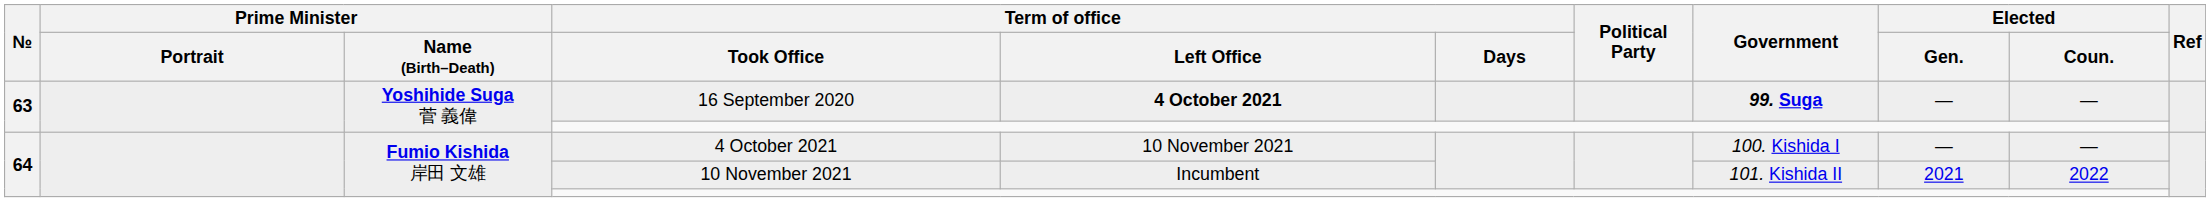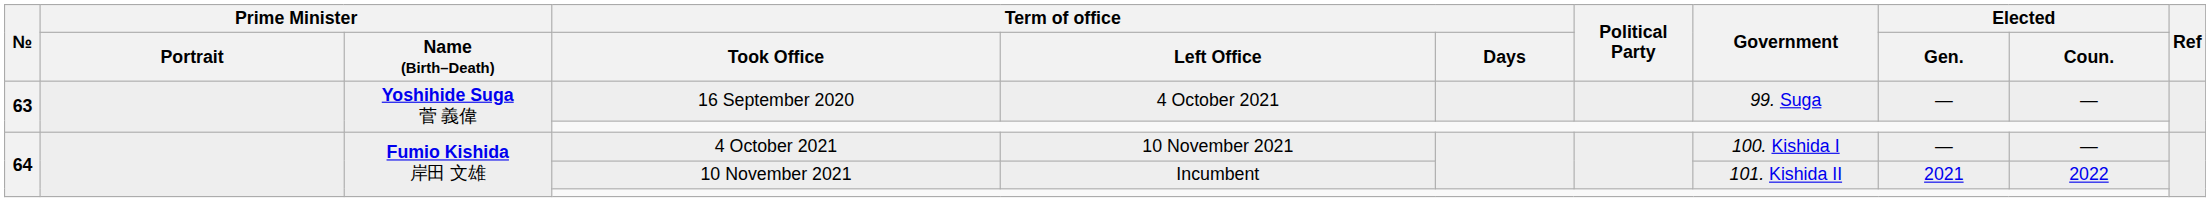16 September 2020 | Term of office / Left Office: bold -> normal
16 September 2020 | Government: bold -> normal
